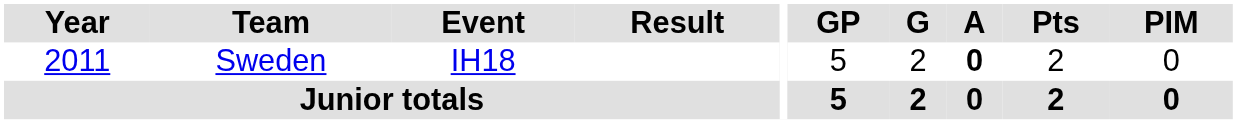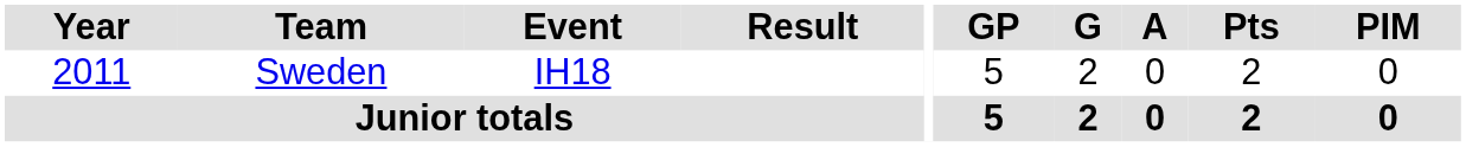Sweden | A: bold -> normal
